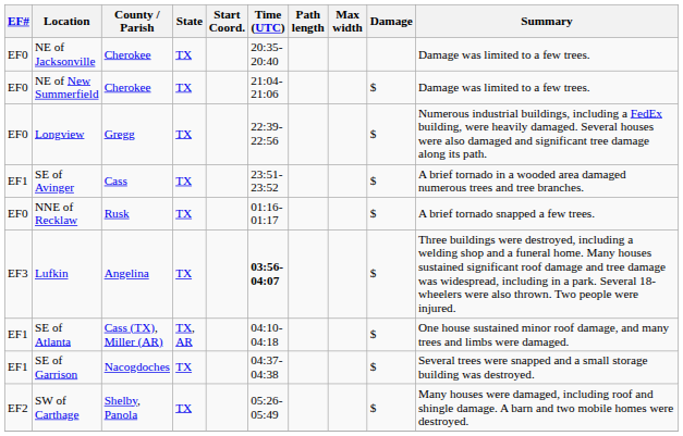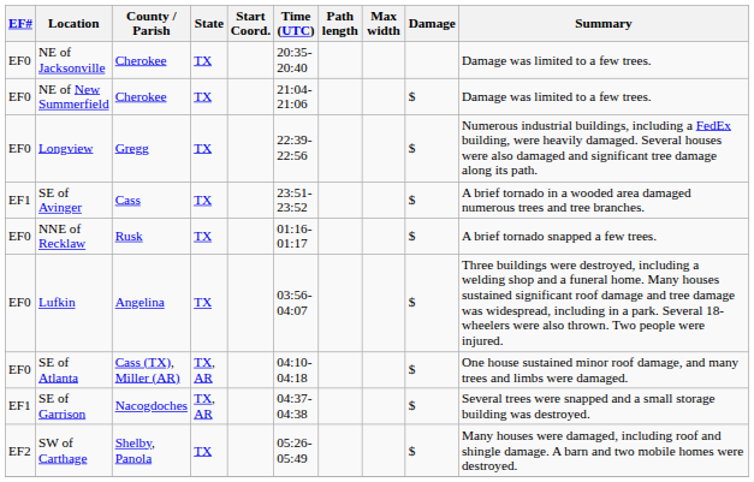Lufkin | EF#: EF3 -> EF0
Lufkin | Time (UTC): bold -> normal
SE of Atlanta | EF#: EF1 -> EF0
SE of Garrison | State: TX -> TX, AR
